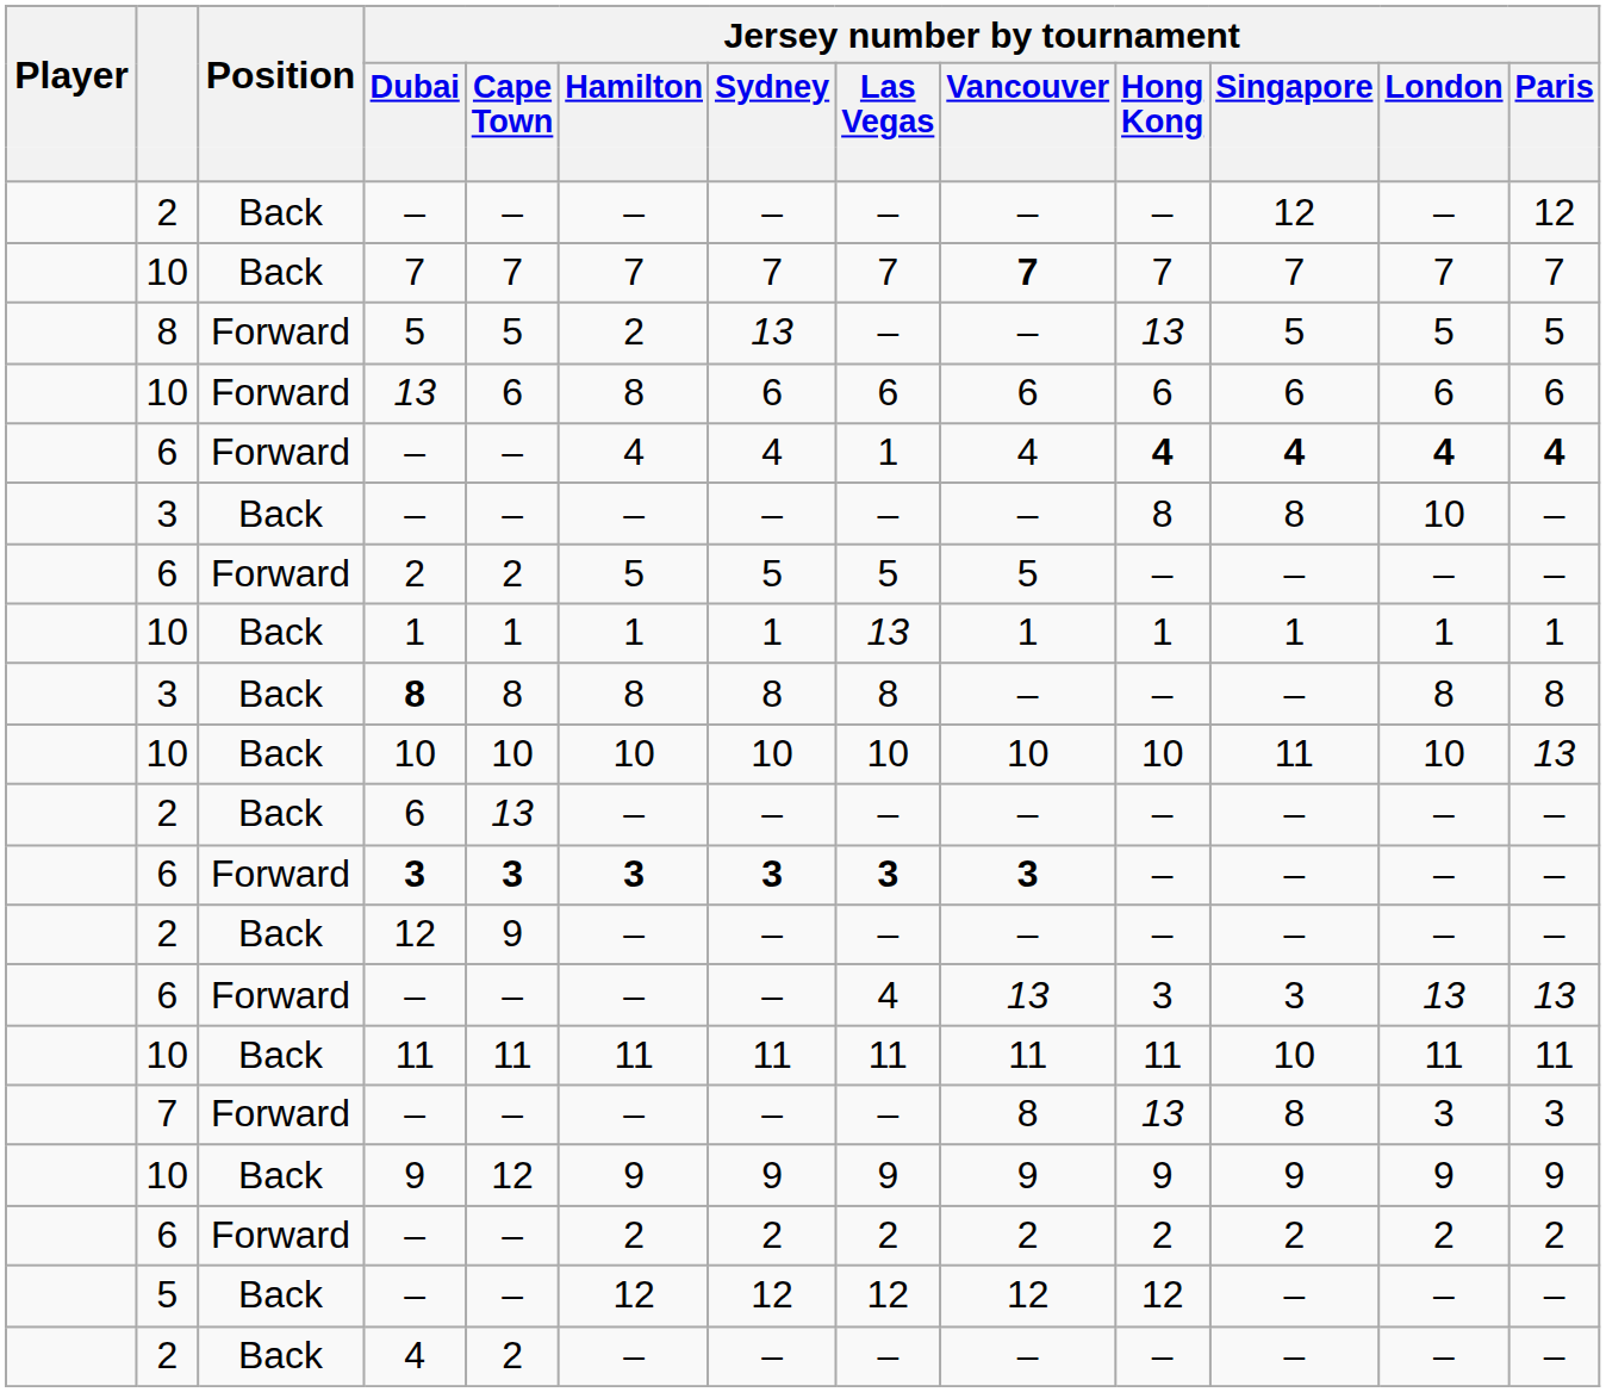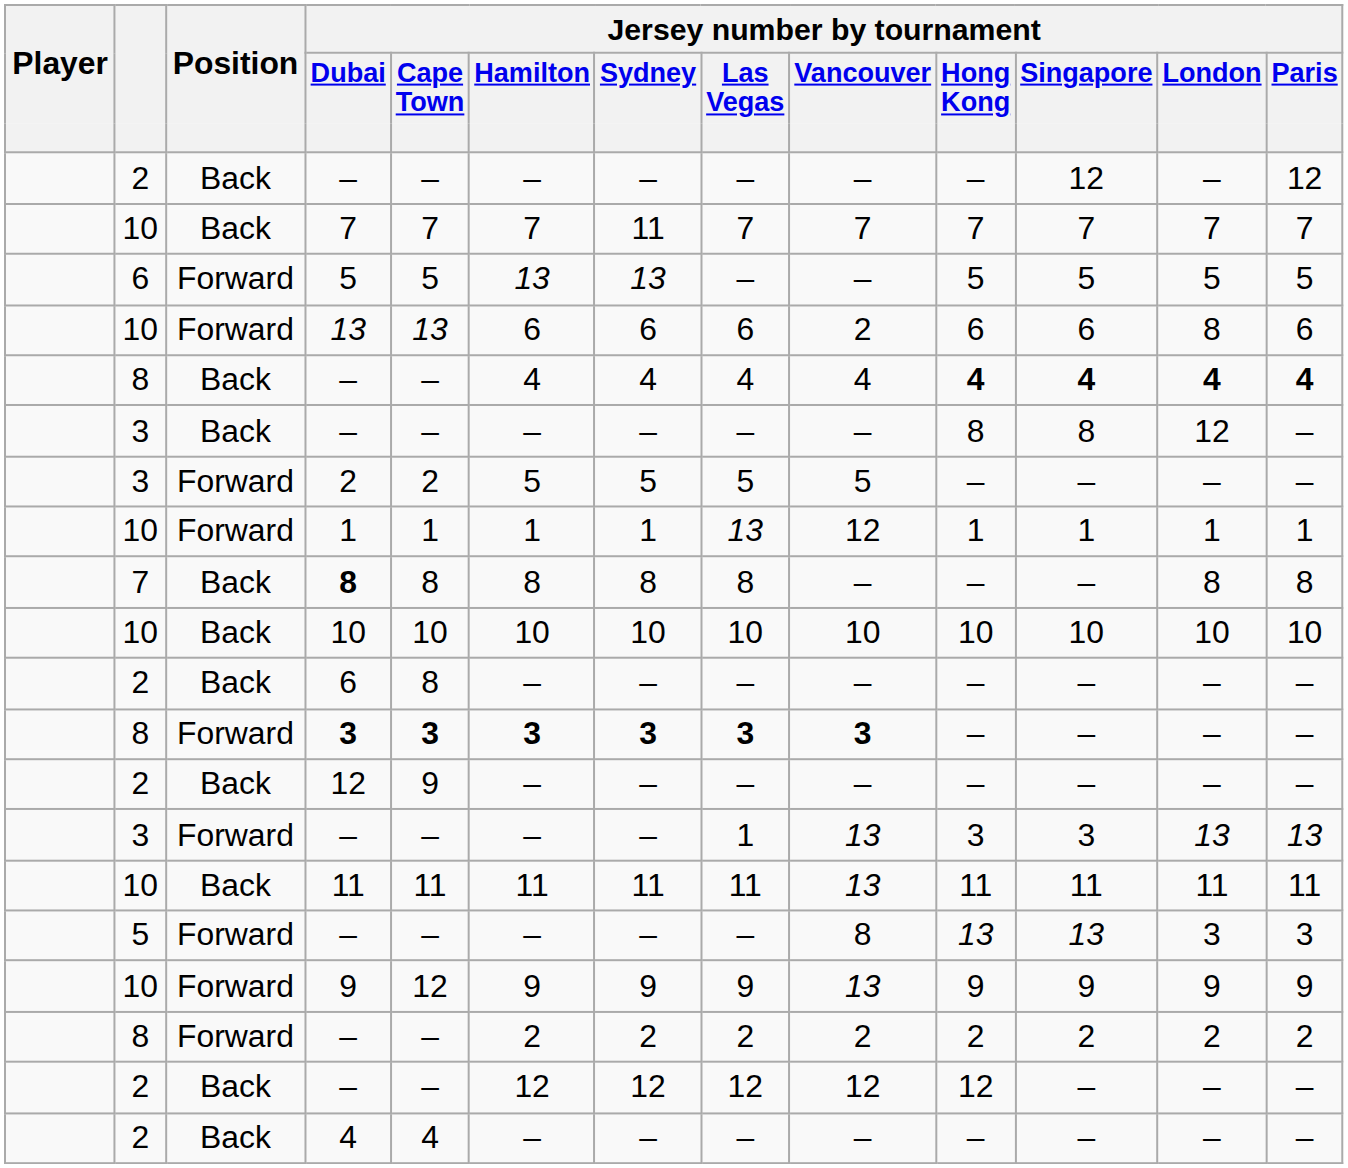row 5 | Jersey number by tournament / Sydney: 7 -> 11
row 5 | Jersey number by tournament / Vancouver: bold -> normal
row 6 | column 2: 8 -> 6
row 6 | Jersey number by tournament / Hamilton: 2 -> 13
row 6 | Jersey number by tournament / Hong Kong: 13 -> 5
row 7 | Jersey number by tournament / Cape Town: 6 -> 13
row 7 | Jersey number by tournament / Hamilton: 8 -> 6
row 7 | Jersey number by tournament / Vancouver: 6 -> 2
row 7 | Jersey number by tournament / London: 6 -> 8
row 8 | column 2: 6 -> 8
row 8 | Position: Forward -> Back
row 8 | Jersey number by tournament / Las Vegas: 1 -> 4
row 9 | Jersey number by tournament / London: 10 -> 12
row 10 | column 2: 6 -> 3
row 11 | Position: Back -> Forward
row 11 | Jersey number by tournament / Vancouver: 1 -> 12
row 12 | column 2: 3 -> 7
row 13 | Jersey number by tournament / Singapore: 11 -> 10
row 13 | Jersey number by tournament / Paris: 13 -> 10
row 14 | Jersey number by tournament / Cape Town: 13 -> 8
row 15 | column 2: 6 -> 8
row 17 | column 2: 6 -> 3
row 17 | Jersey number by tournament / Las Vegas: 4 -> 1
row 18 | Jersey number by tournament / Vancouver: 11 -> 13
row 18 | Jersey number by tournament / Singapore: 10 -> 11
row 19 | column 2: 7 -> 5
row 19 | Jersey number by tournament / Singapore: 8 -> 13
row 20 | Position: Back -> Forward
row 20 | Jersey number by tournament / Vancouver: 9 -> 13
row 21 | column 2: 6 -> 8
row 22 | column 2: 5 -> 2
row 23 | Jersey number by tournament / Cape Town: 2 -> 4
